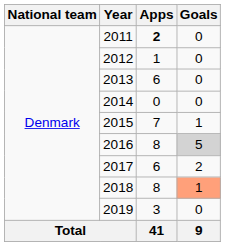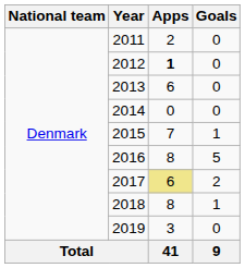2011 | Apps: bold -> normal
2012 | Apps: normal -> bold
2016 | Goals: lightgrey background -> no background
2017 | Apps: no background -> khaki background
2018 | Goals: lightsalmon background -> no background
